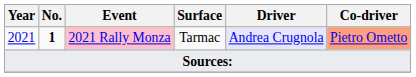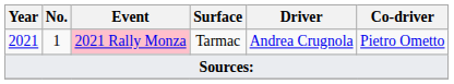2021 | No.: bold -> normal
2021 | Driver: lavender background -> no background
2021 | Co-driver: lightsalmon background -> no background
